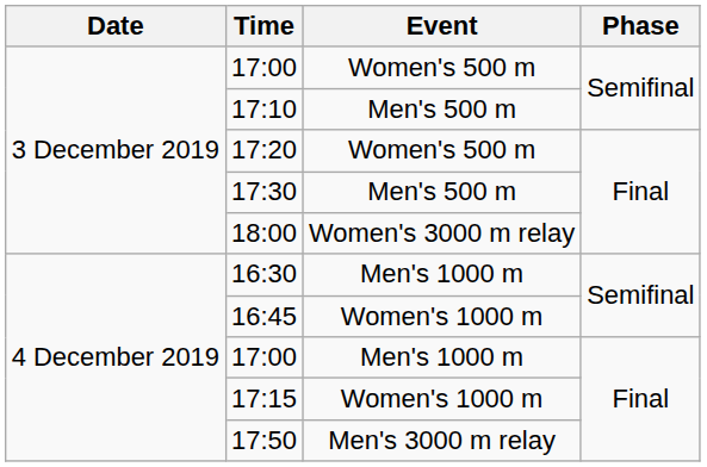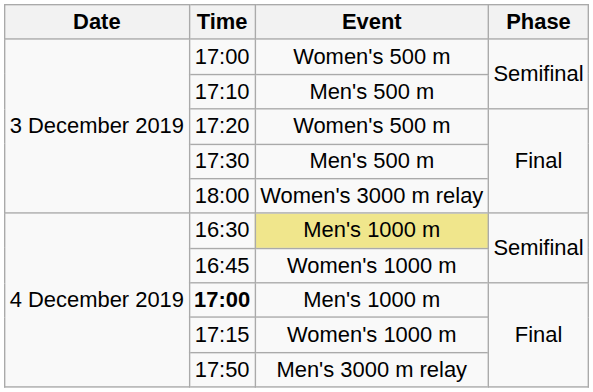16:30 | Event: no background -> khaki background
17:00 / Men's 1000 m | Time: normal -> bold
